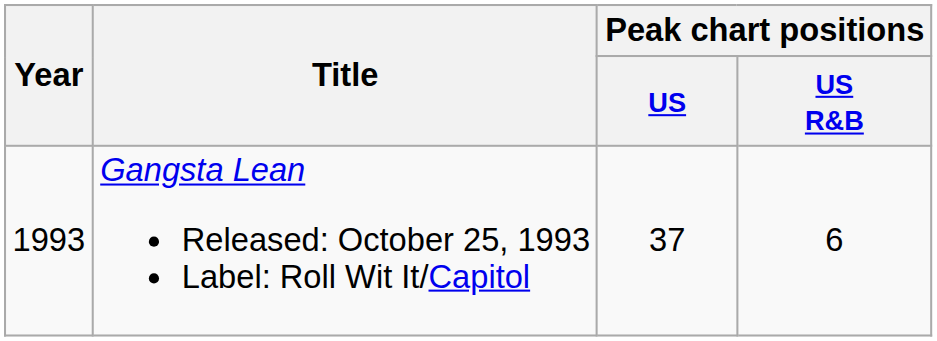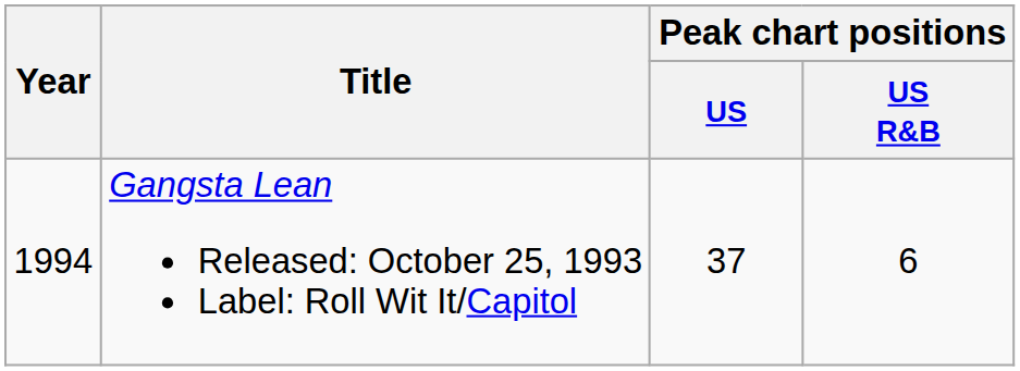row 3 | Year: 1993 -> 1994
